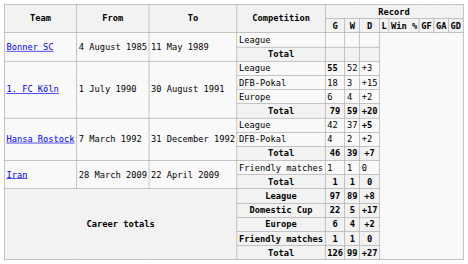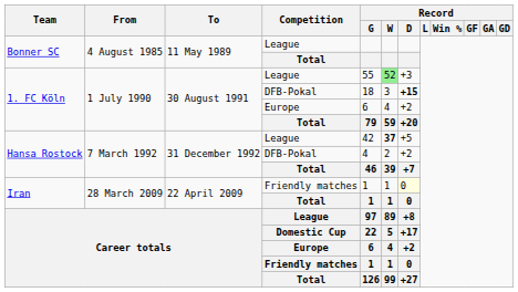1. FC Köln / League | Record / G: bold -> normal
1. FC Köln / League | Record / W: no background -> lightgreen background
1. FC Köln / DFB-Pokal | Record / D: normal -> bold
Hansa Rostock / League | Record / W: normal -> bold
Hansa Rostock / League | Record / D: bold -> normal
Iran / Friendly matches | Record / D: no background -> lightyellow background
